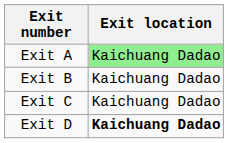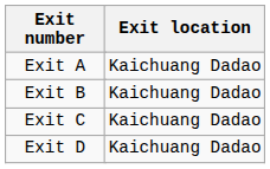Exit A | Exit location: lightgreen background -> no background
Exit D | Exit location: bold -> normal
